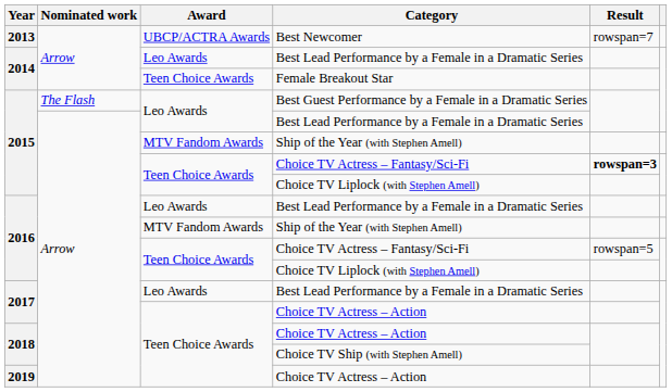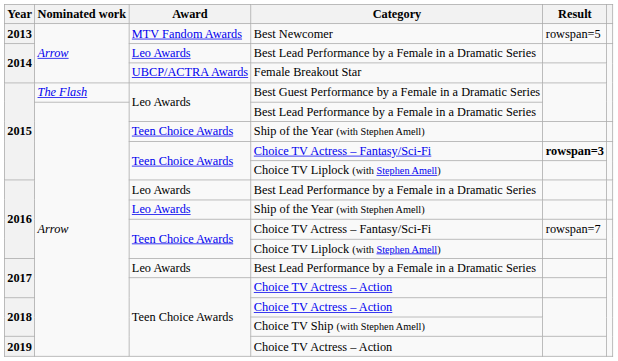Best Newcomer | Award: UBCP/ACTRA Awards -> MTV Fandom Awards
Best Newcomer | Result: rowspan=7 -> rowspan=5
Female Breakout Star | Award: Teen Choice Awards -> UBCP/ACTRA Awards
2015 / Ship of the Year (with Stephen Amell) | Award: MTV Fandom Awards -> Teen Choice Awards
2016 / Ship of the Year (with Stephen Amell) | Award: MTV Fandom Awards -> Leo Awards
2016 / Choice TV Actress – Fantasy/Sci-Fi | Result: rowspan=5 -> rowspan=7
